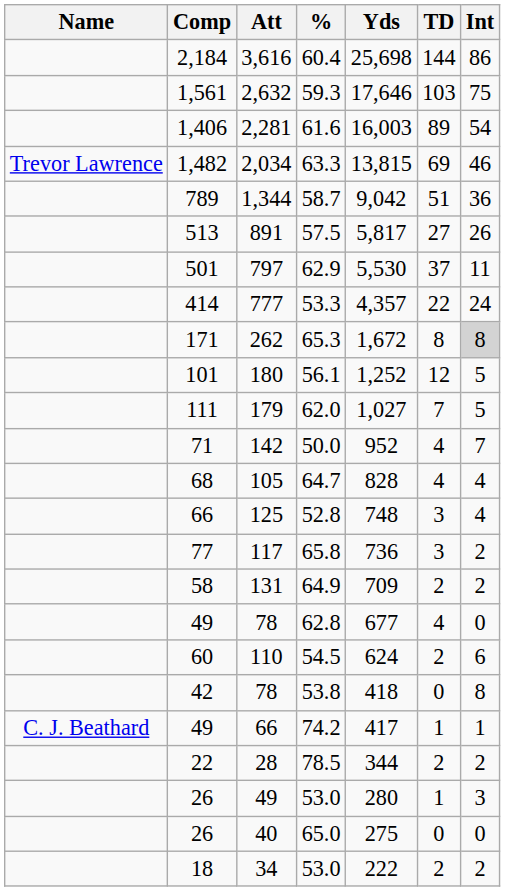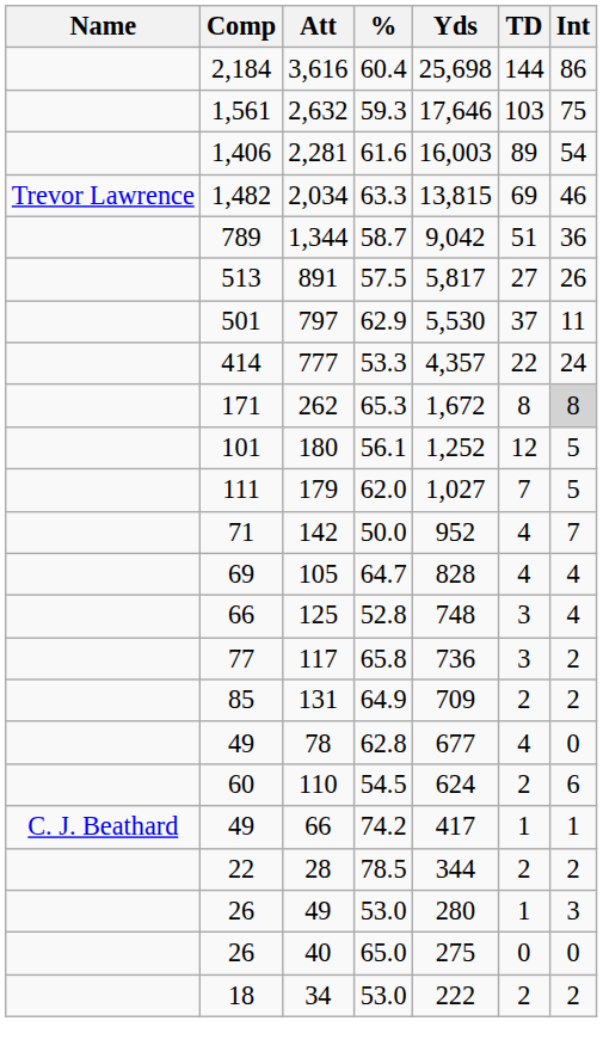105 | Comp: 68 -> 69
131 | Comp: 58 -> 85
- row: 42 | 78 | 53.8 | 418 | 0 | 8
